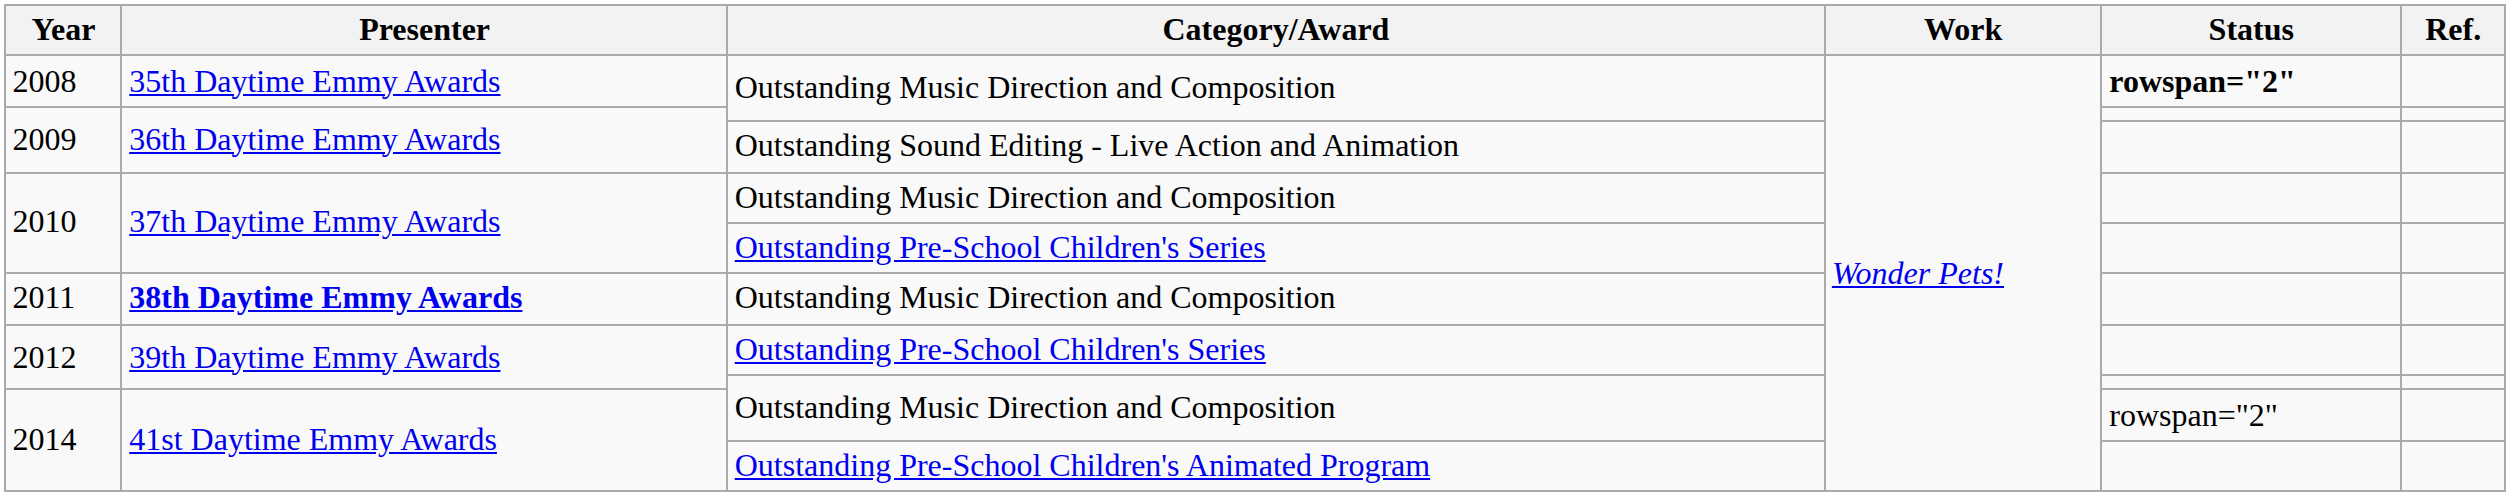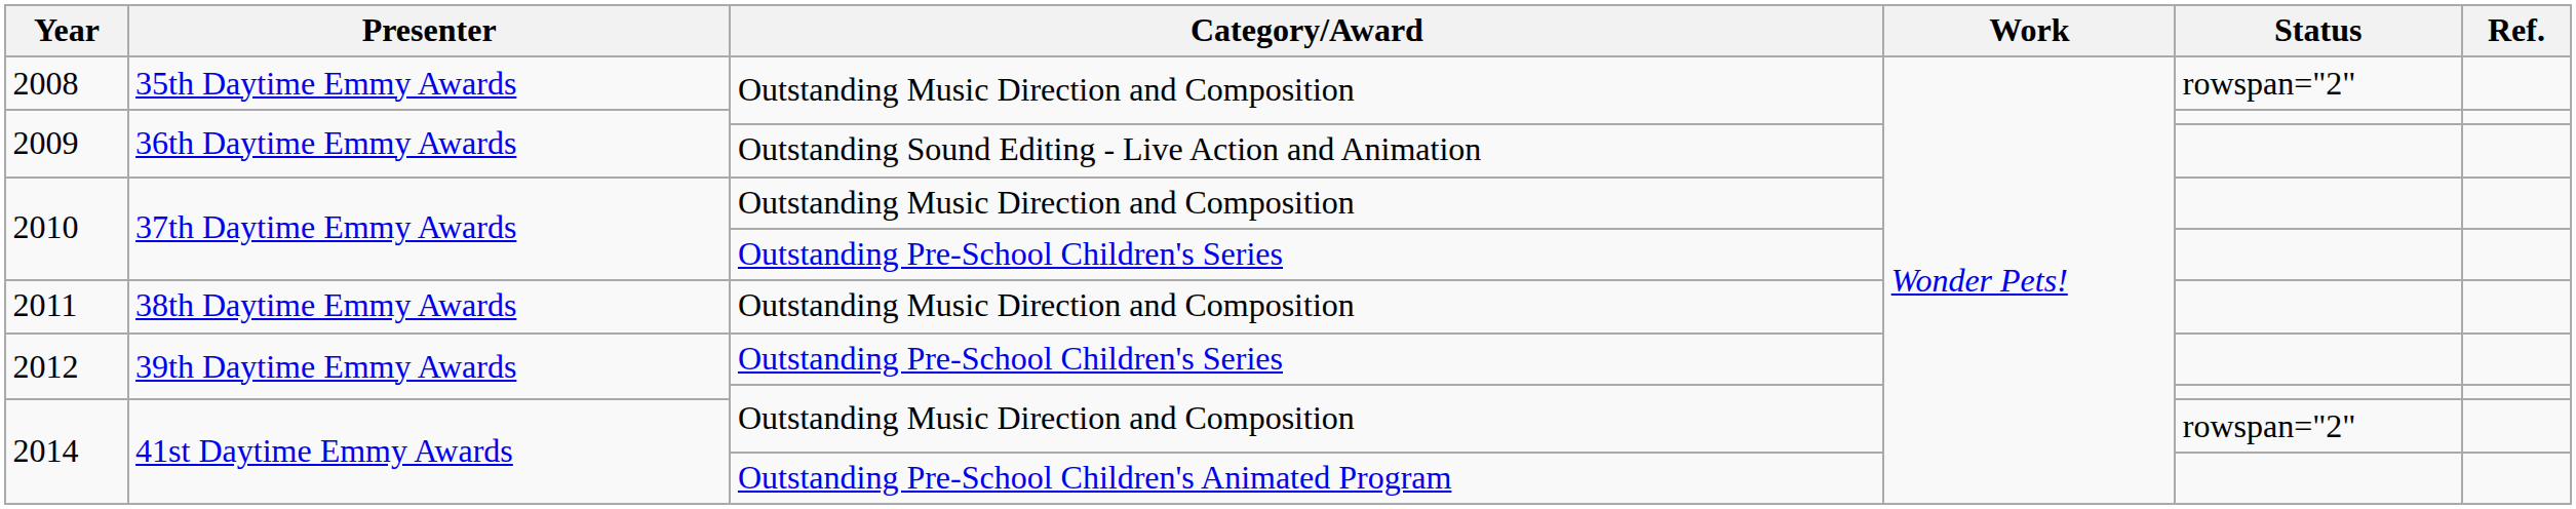2008 | Status: bold -> normal
2011 | Presenter: bold -> normal
